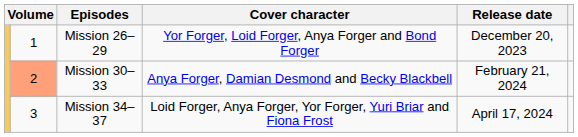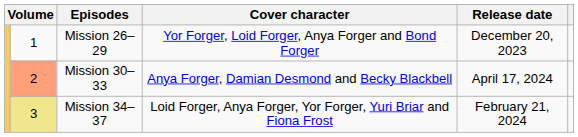Mission 30–33 | Release date: February 21, 2024 -> April 17, 2024
Mission 34–37 | column 2: no background -> khaki background
Mission 34–37 | Release date: April 17, 2024 -> February 21, 2024
